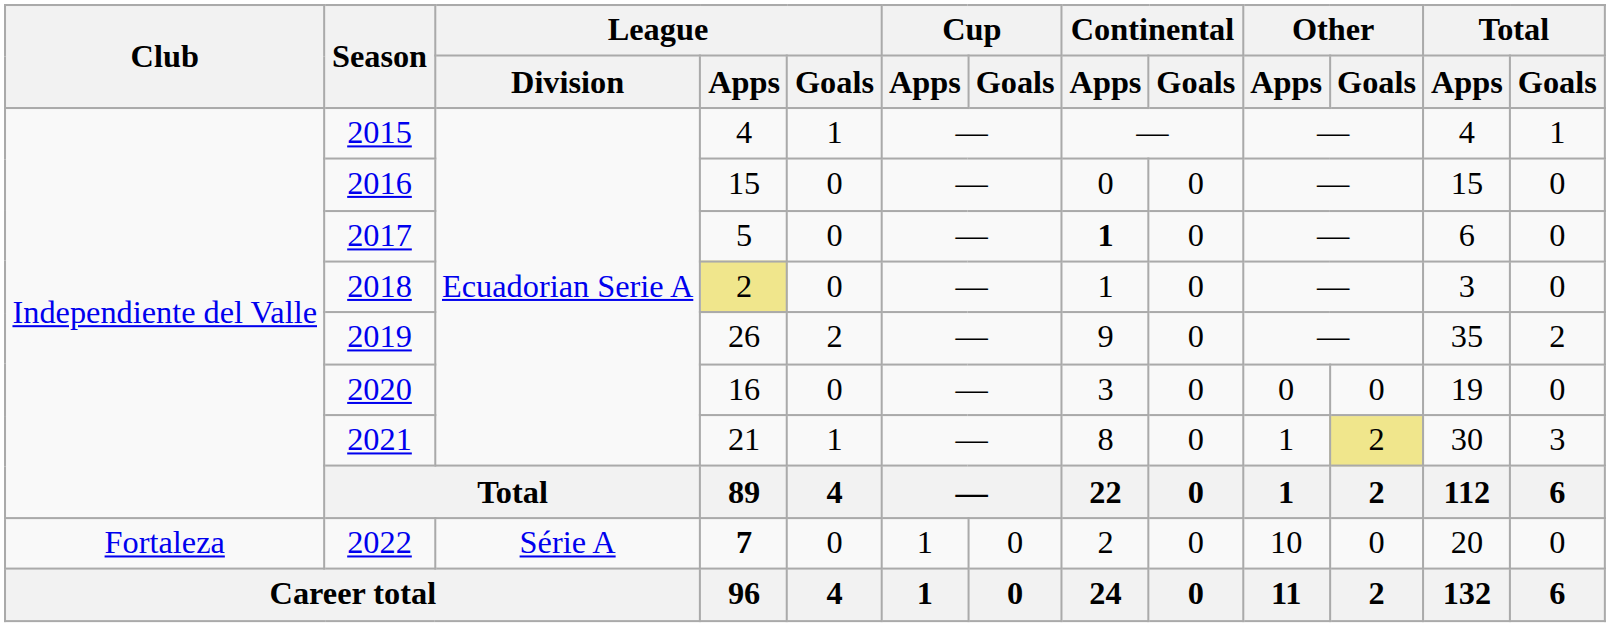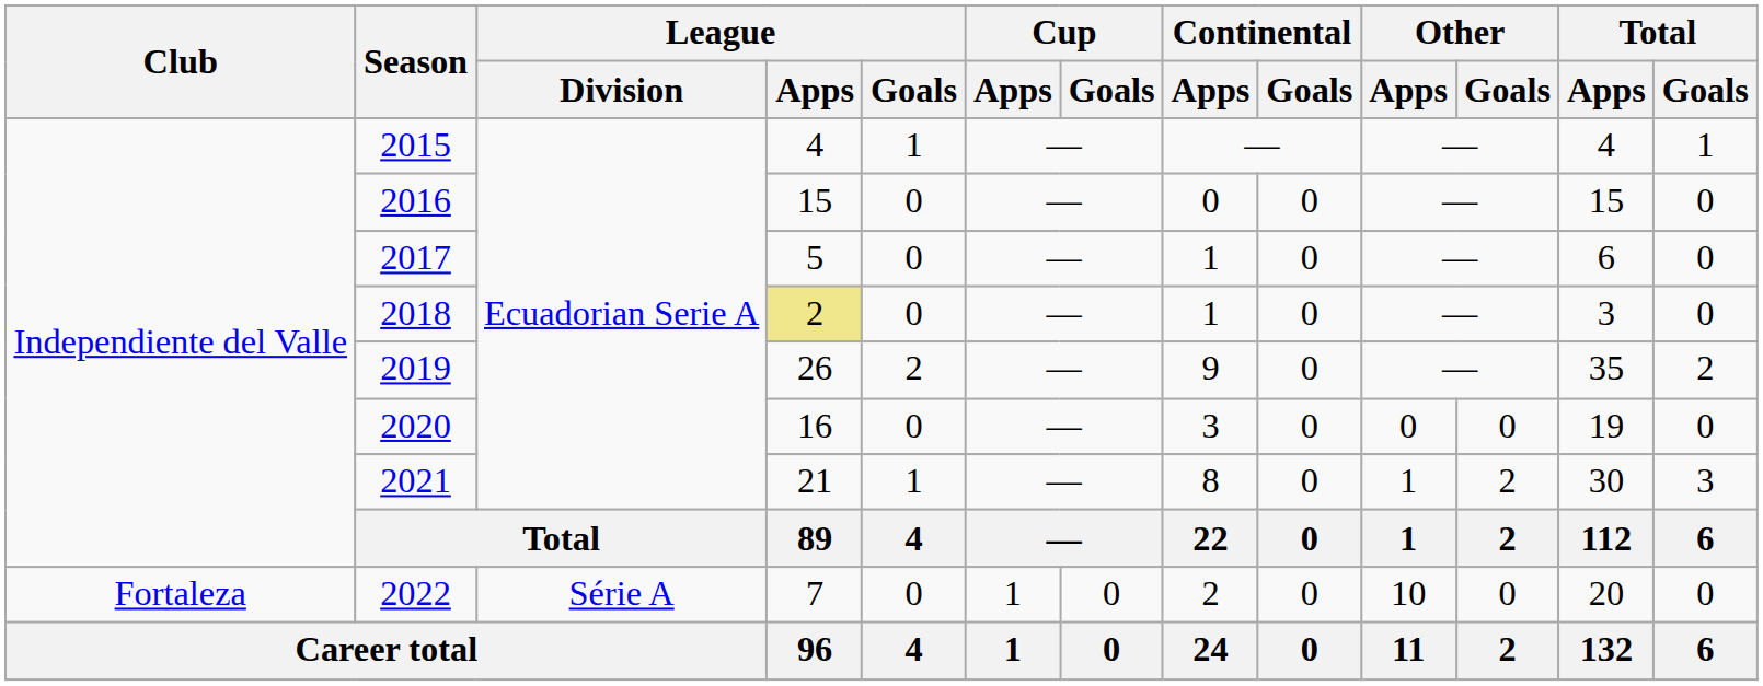2017 | Continental / Apps: bold -> normal
2021 | Other / Goals: khaki background -> no background
2022 | League / Apps: bold -> normal
